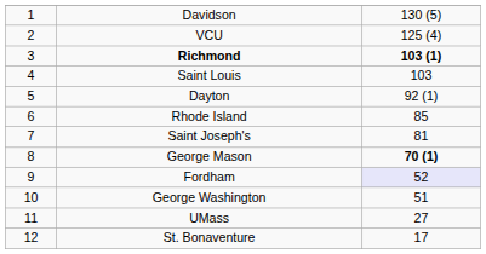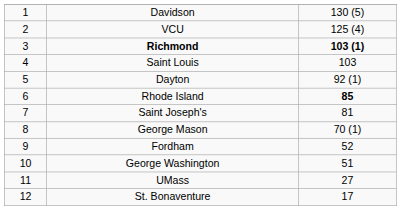Rhode Island | column 3: normal -> bold
George Mason | column 3: bold -> normal
Fordham | column 3: lavender background -> no background
